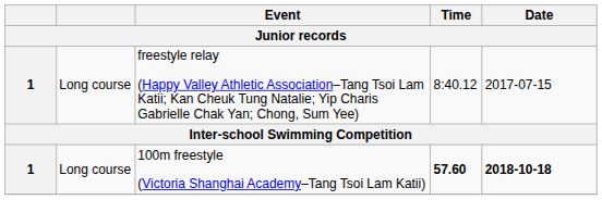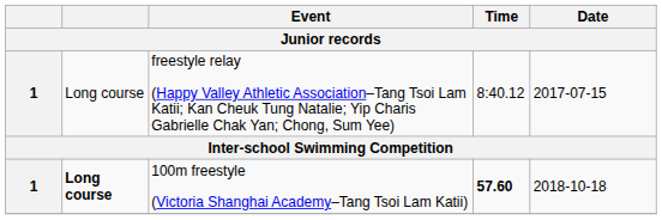row 5 | column 2: normal -> bold
row 5 | Date: bold -> normal
